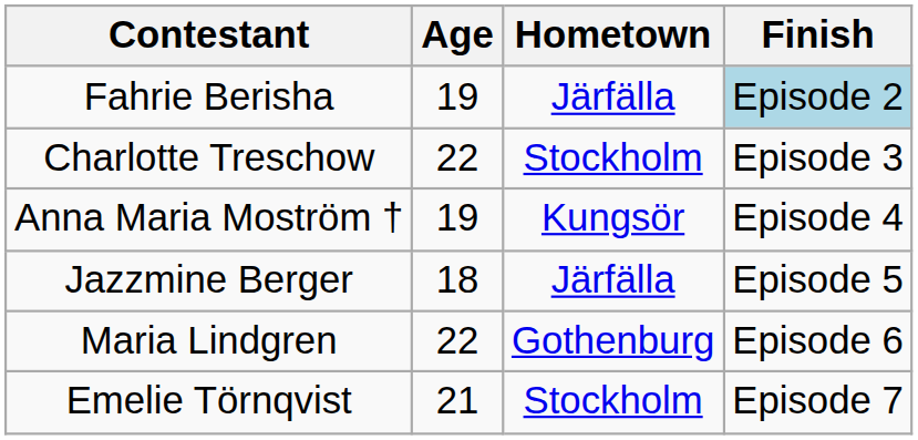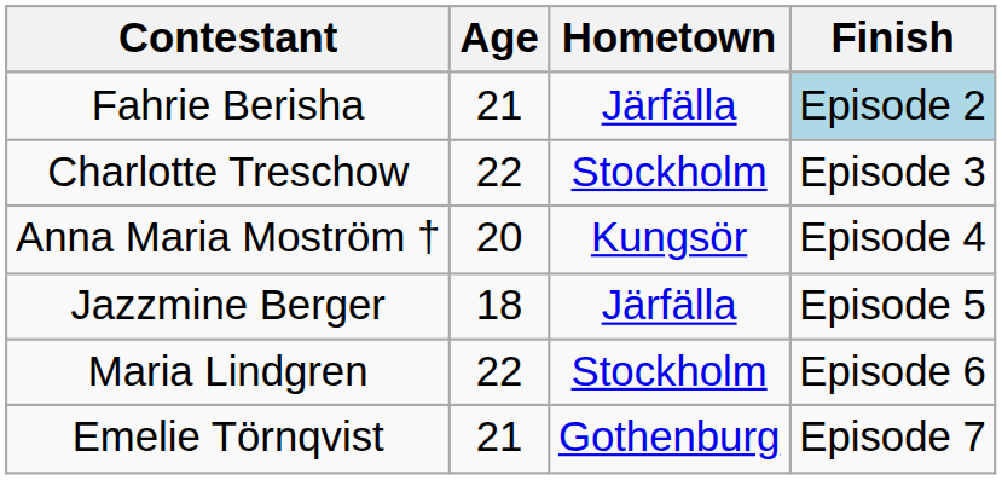Fahrie Berisha | Age: 19 -> 21
Anna Maria Moström † | Age: 19 -> 20
Maria Lindgren | Hometown: Gothenburg -> Stockholm
Emelie Törnqvist | Hometown: Stockholm -> Gothenburg
